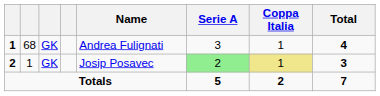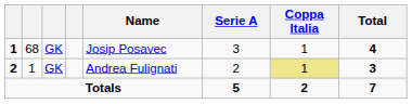row 2 | Name: Andrea Fulignati -> Josip Posavec
row 3 | Name: Josip Posavec -> Andrea Fulignati
row 3 | Serie A: lightgreen background -> no background
